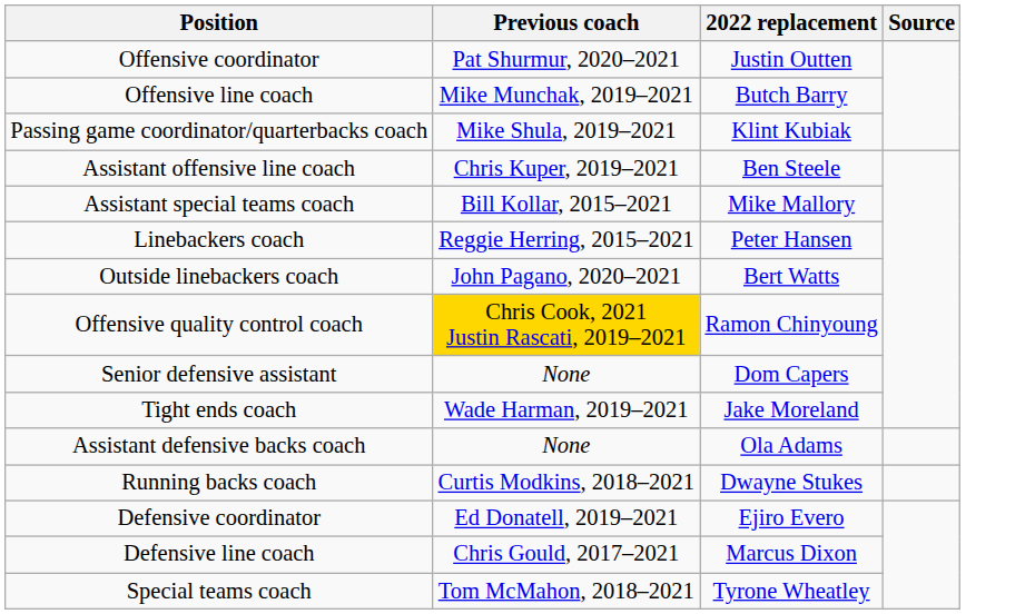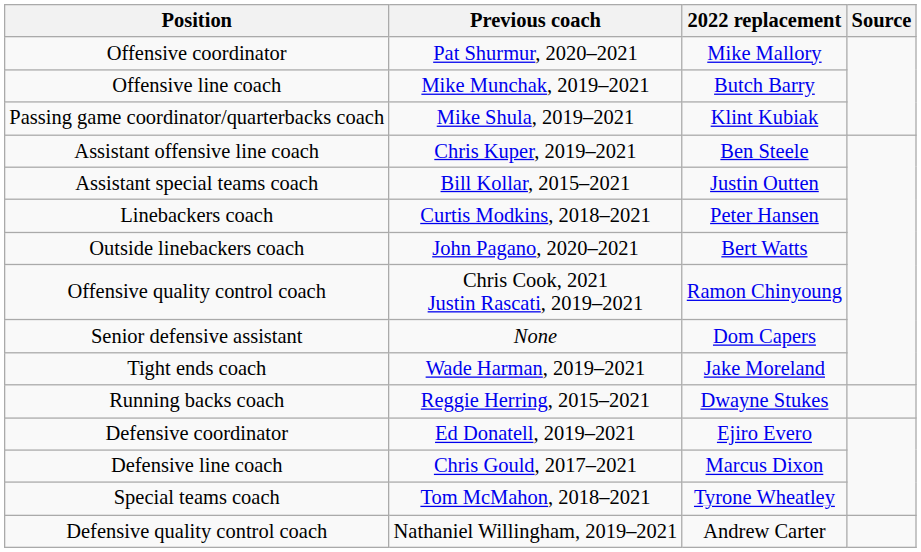Offensive coordinator | 2022 replacement: Justin Outten -> Mike Mallory
Assistant special teams coach | 2022 replacement: Mike Mallory -> Justin Outten
Linebackers coach | Previous coach: Reggie Herring, 2015–2021 -> Curtis Modkins, 2018–2021
Offensive quality control coach | Previous coach: gold background -> no background
- row: Assistant defensive backs coach | None | Ola Adams
Running backs coach | Previous coach: Curtis Modkins, 2018–2021 -> Reggie Herring, 2015–2021
+ row: Defensive quality control coach | Nathaniel Willingham, 2019–2021 | Andrew Carter
